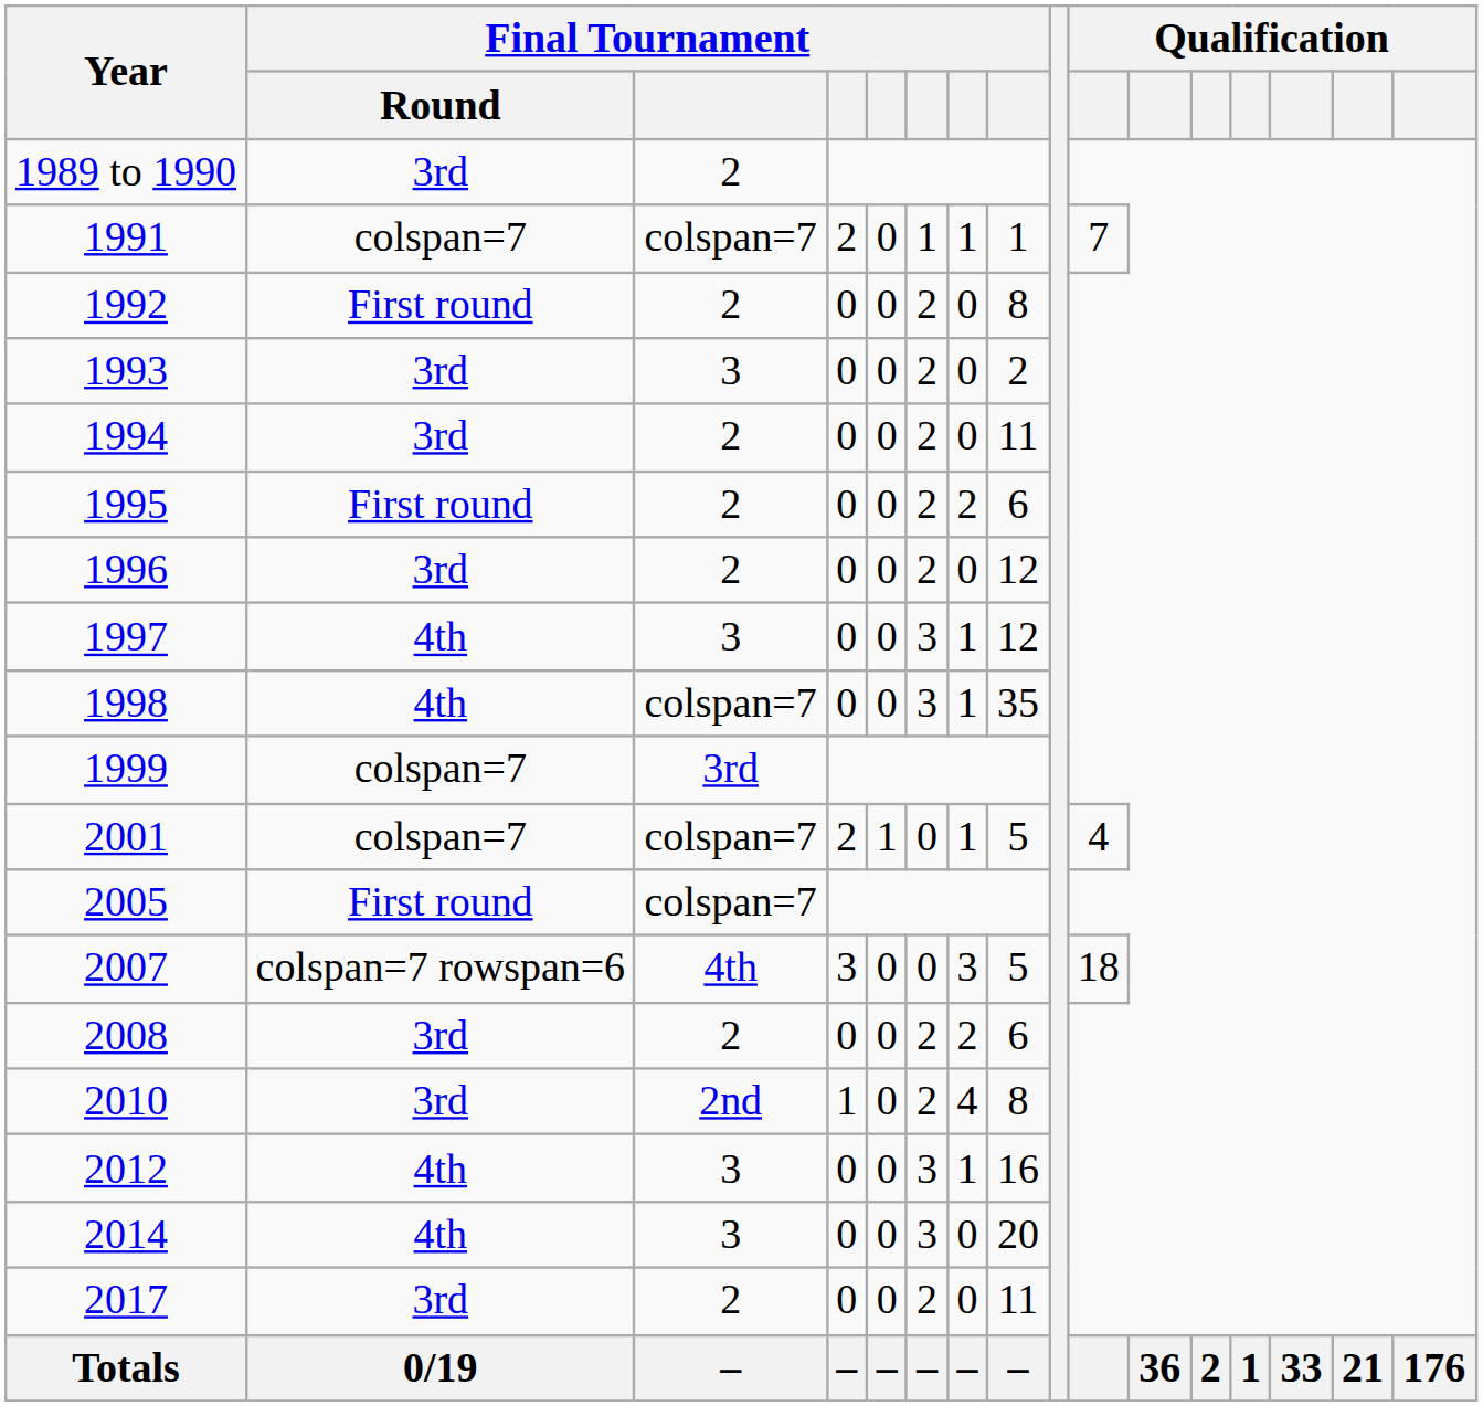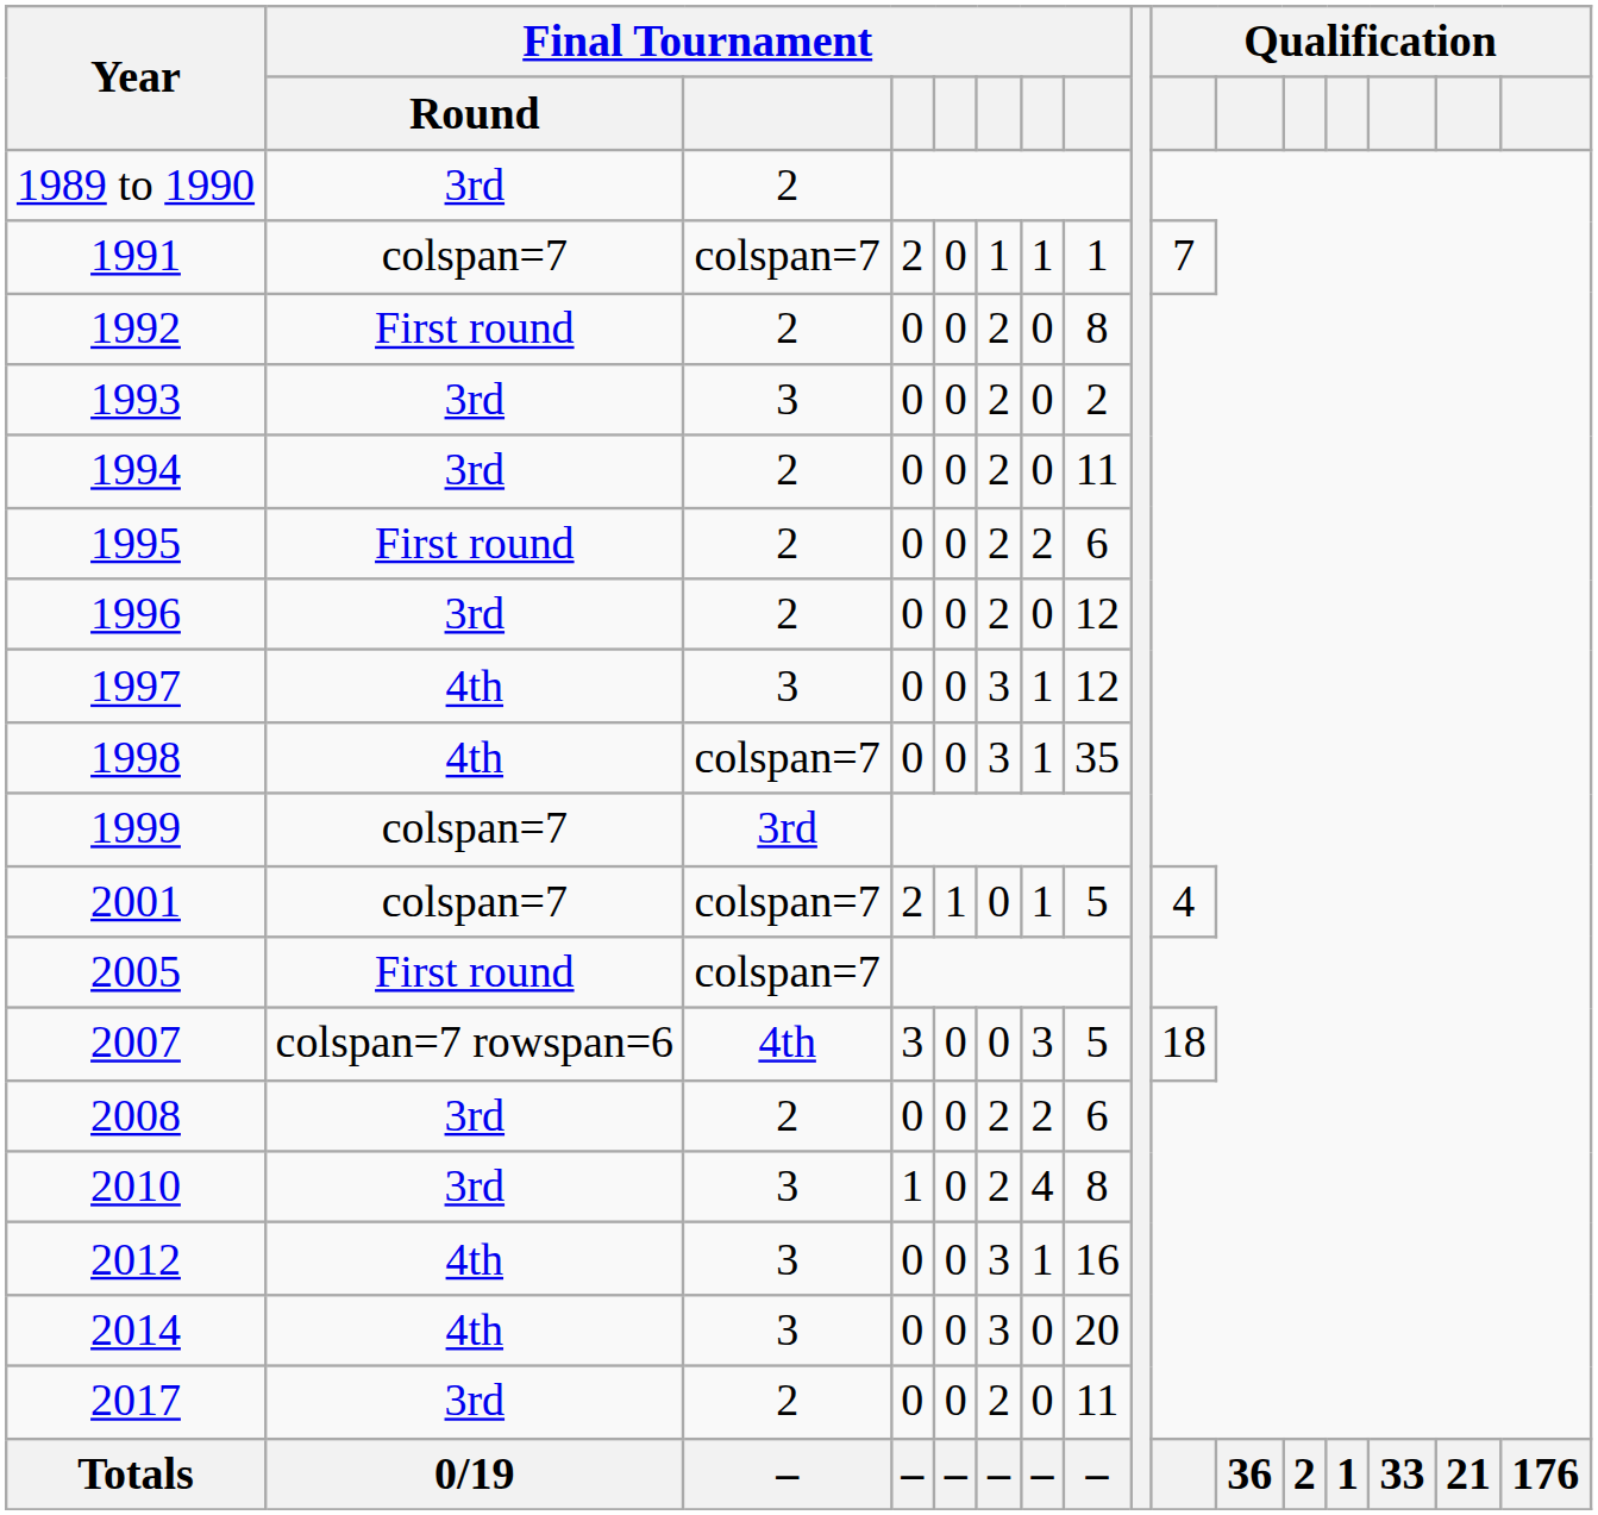2010 | column 3: 2nd -> 3
